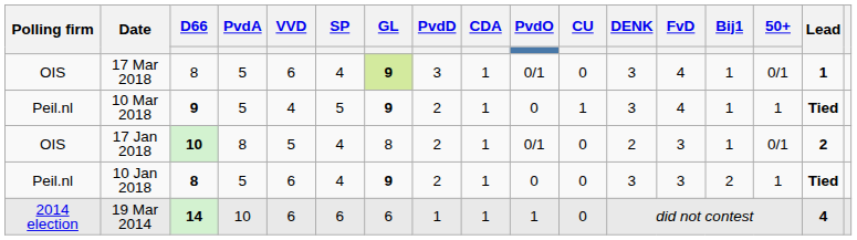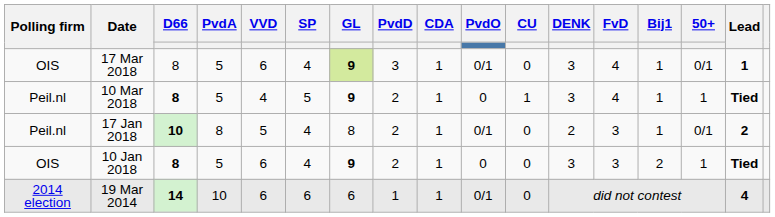10 Mar 2018 | D66: 9 -> 8
17 Jan 2018 | Polling firm: OIS -> Peil.nl
10 Jan 2018 | Polling firm: Peil.nl -> OIS
19 Mar 2014 | PvdO: 1 -> 0/1
